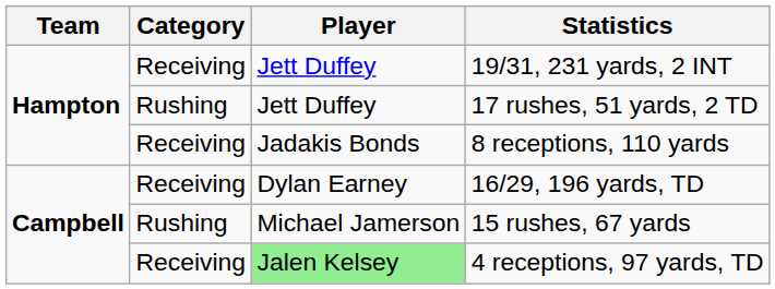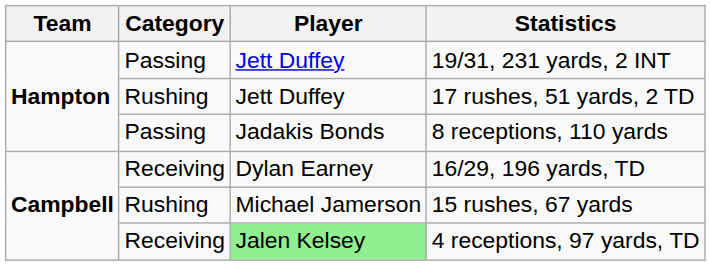19/31, 231 yards, 2 INT | Category: Receiving -> Passing
8 receptions, 110 yards | Category: Receiving -> Passing
